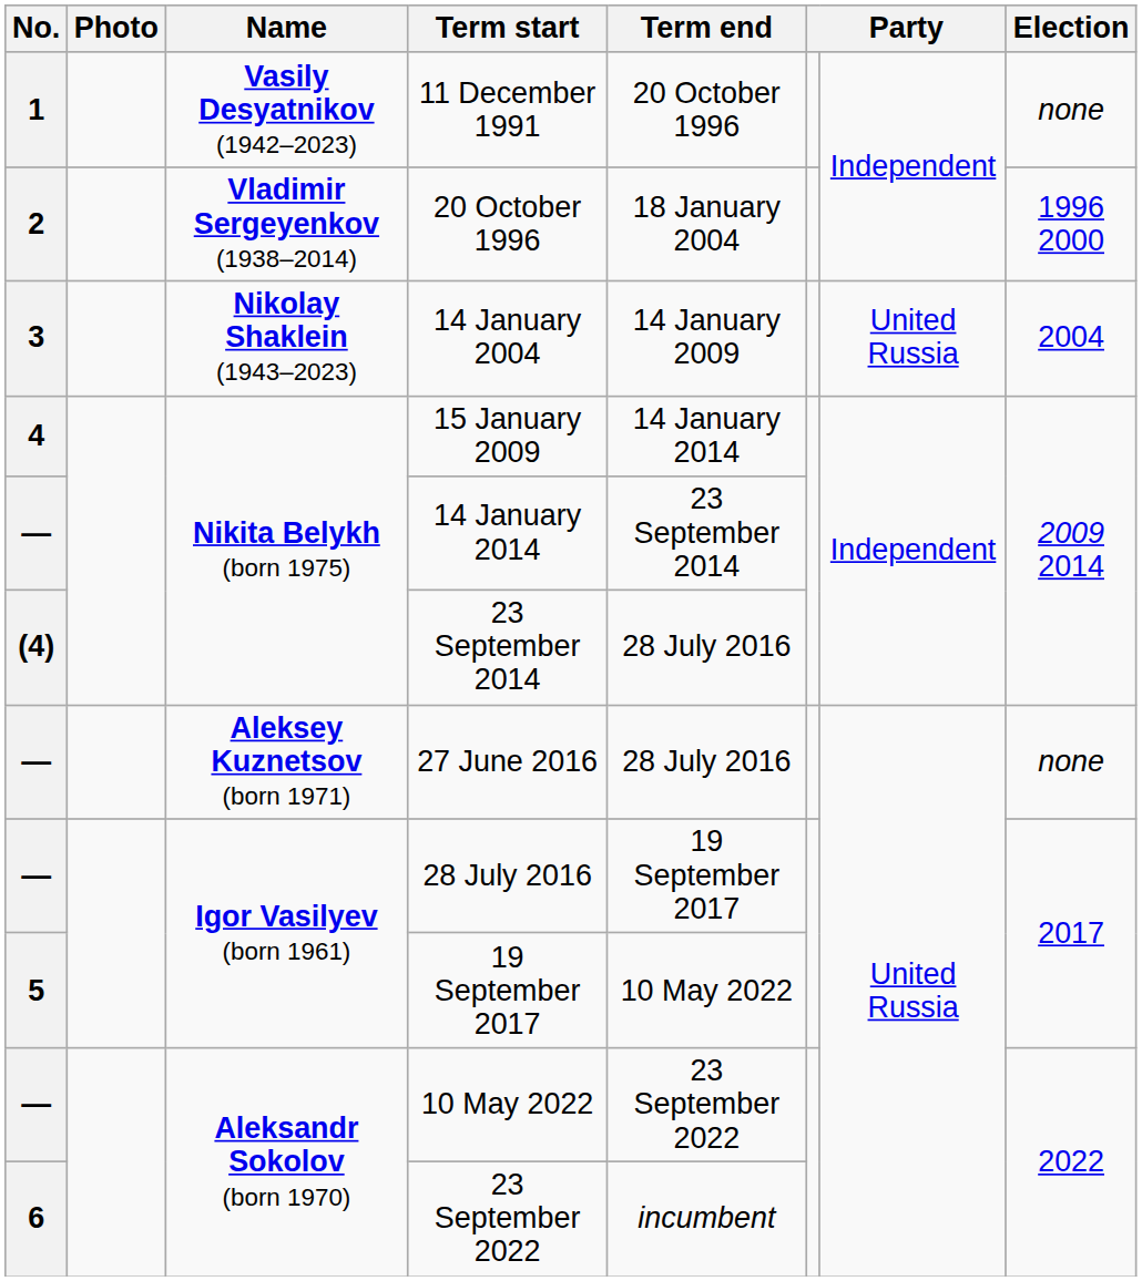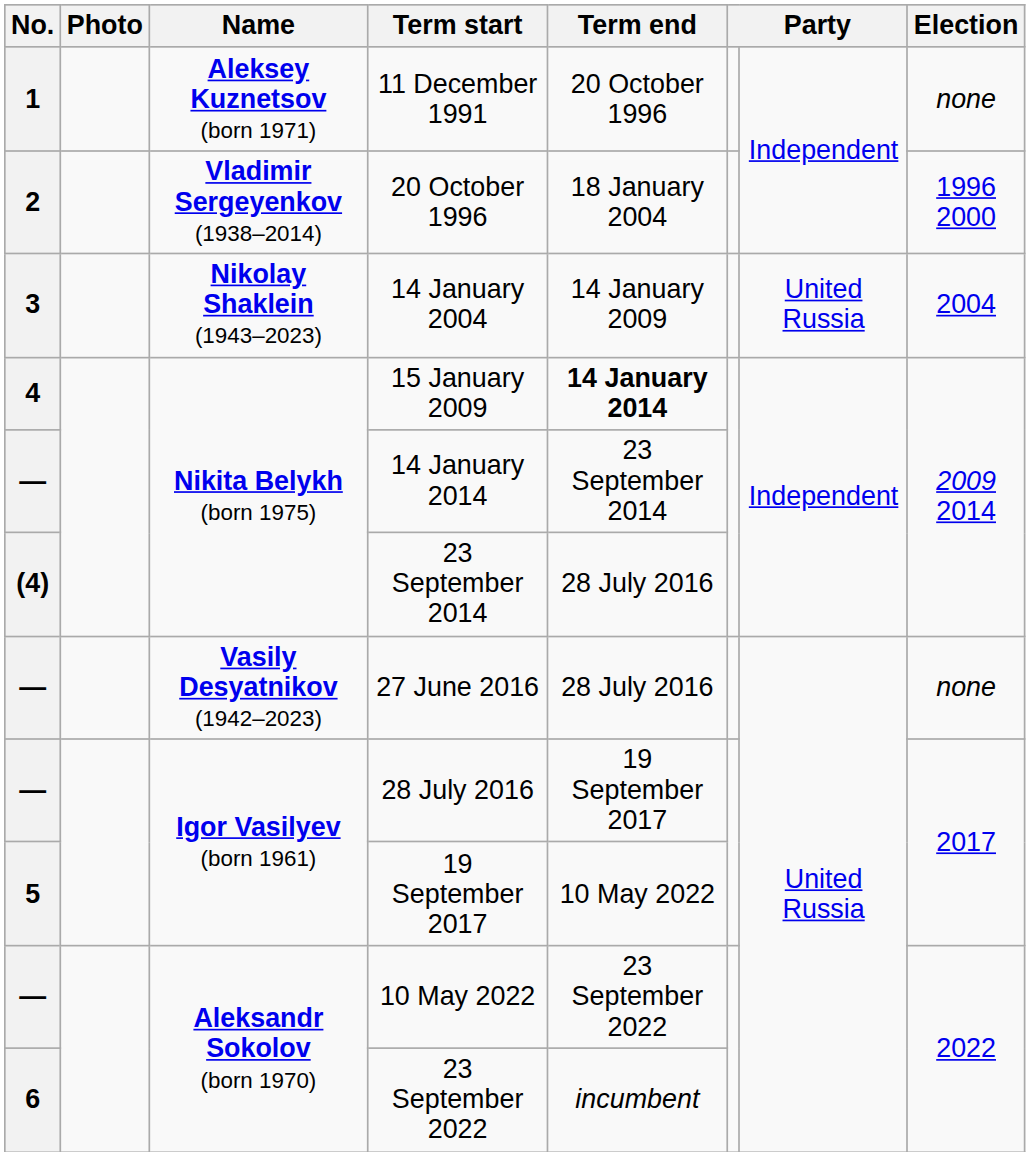11 December 1991 | Name: Vasily Desyatnikov (1942–2023) -> Aleksey Kuznetsov (born 1971)
15 January 2009 | Term end: normal -> bold
27 June 2016 | Name: Aleksey Kuznetsov (born 1971) -> Vasily Desyatnikov (1942–2023)
